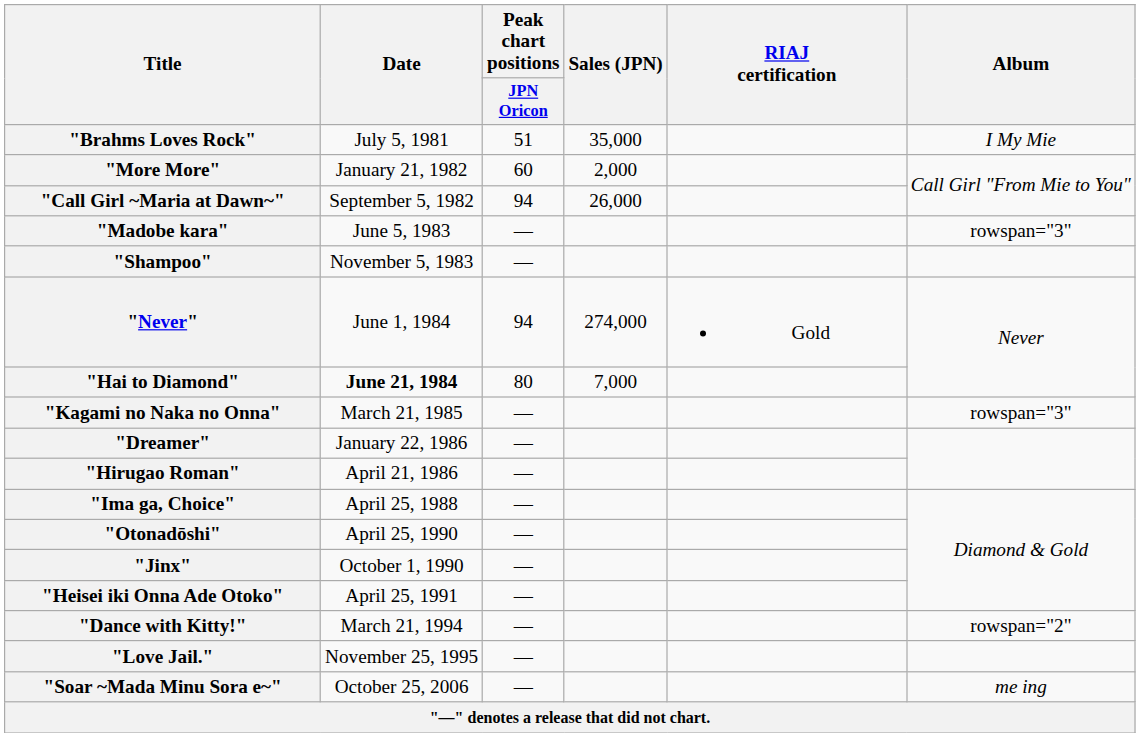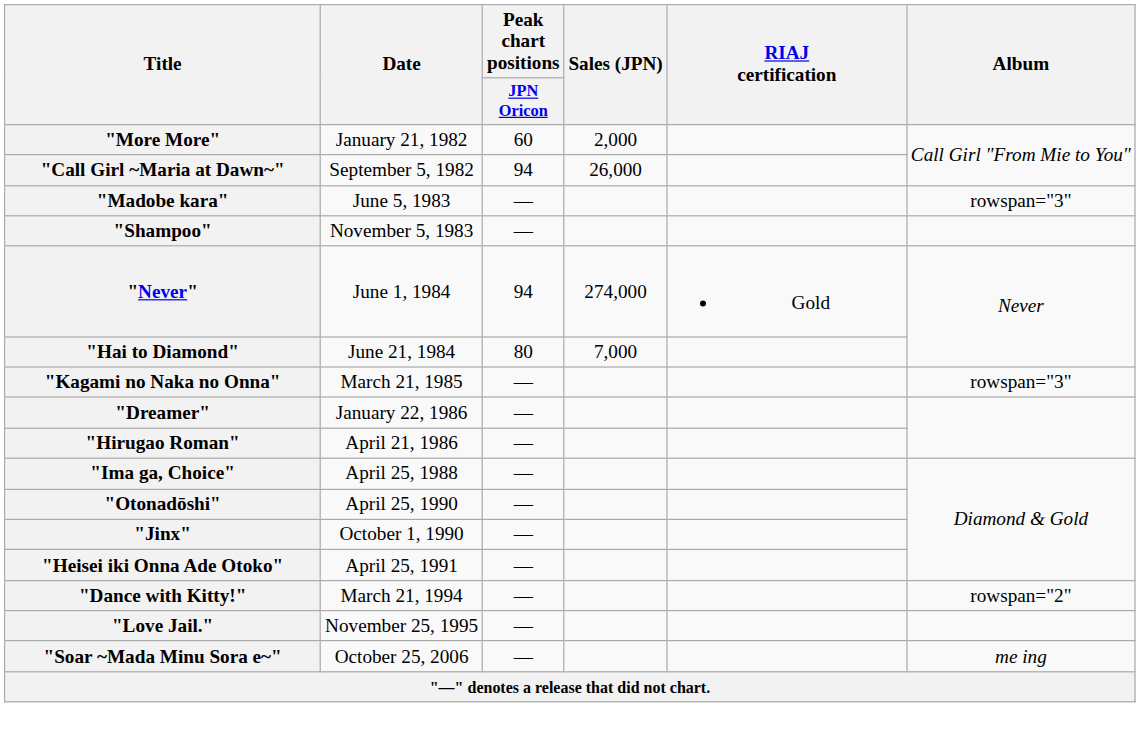- row: "Brahms Loves Rock" | July 5, 1981 | 51 | 35,000 | I My Mie
"Hai to Diamond" | Date: bold -> normal
